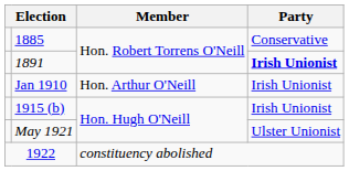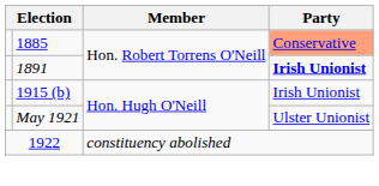1885 | Party: no background -> lightsalmon background
- row: Jan 1910 | Hon. Arthur O'Neill | Irish Unionist
